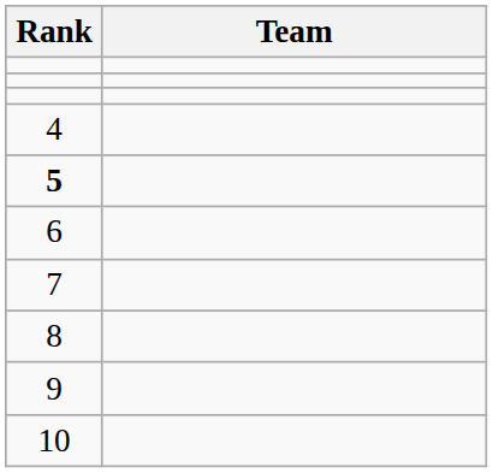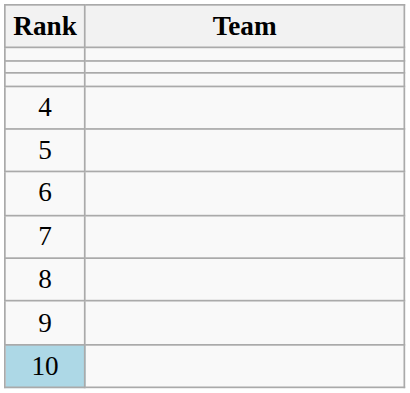row 6 | Rank: bold -> normal
row 11 | Rank: no background -> lightblue background
